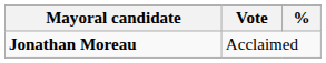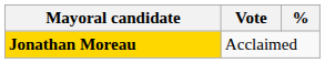Jonathan Moreau | Mayoral candidate: no background -> gold background
